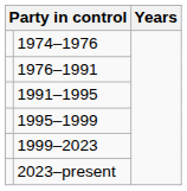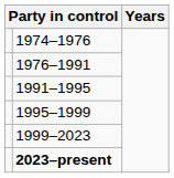2023–present | column 2: normal -> bold
